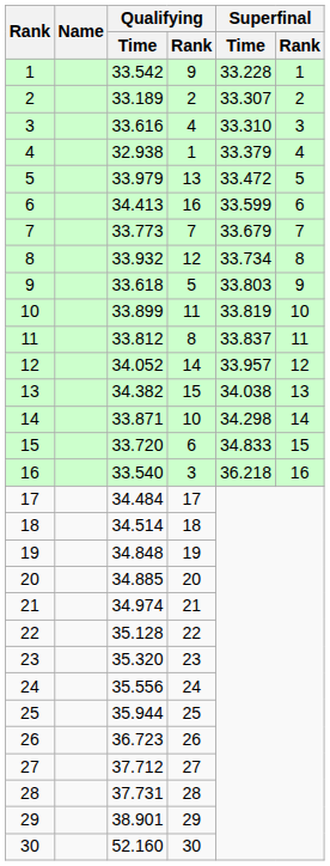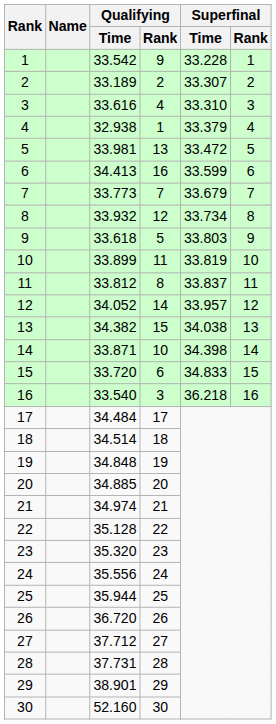row 7 | Qualifying / Time: 33.979 -> 33.981
row 16 | Superfinal / Time: 34.298 -> 34.398
row 28 | Qualifying / Time: 36.723 -> 36.720
